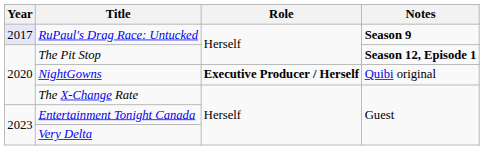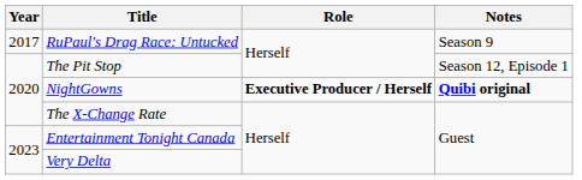RuPaul's Drag Race: Untucked | Year: lavender background -> no background
RuPaul's Drag Race: Untucked | Notes: bold -> normal
The Pit Stop | Notes: bold -> normal
NightGowns | Notes: normal -> bold
